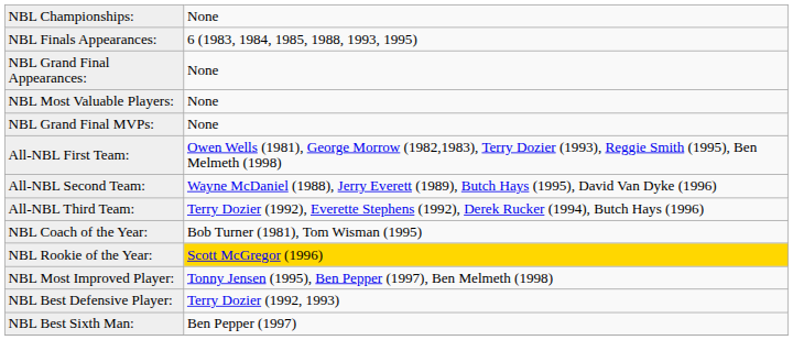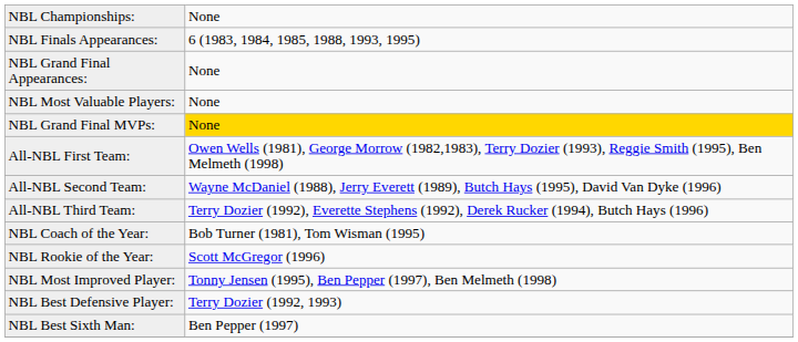NBL Grand Final MVPs: | column 2: no background -> gold background
NBL Rookie of the Year: | column 2: gold background -> no background
